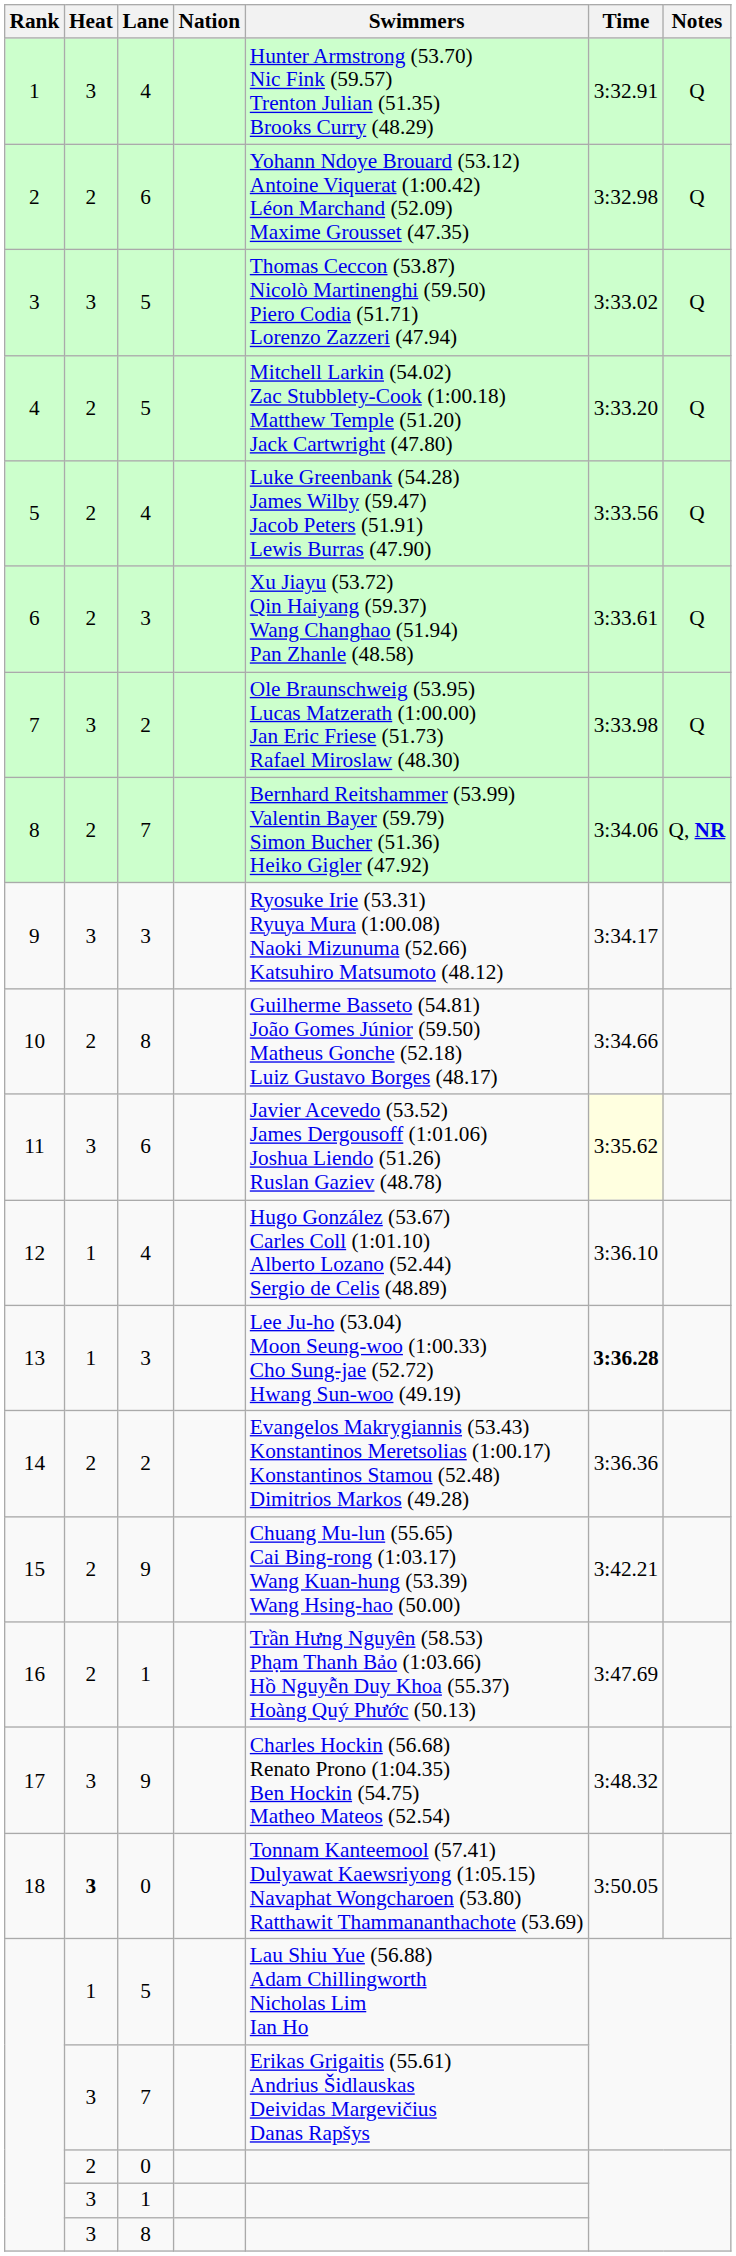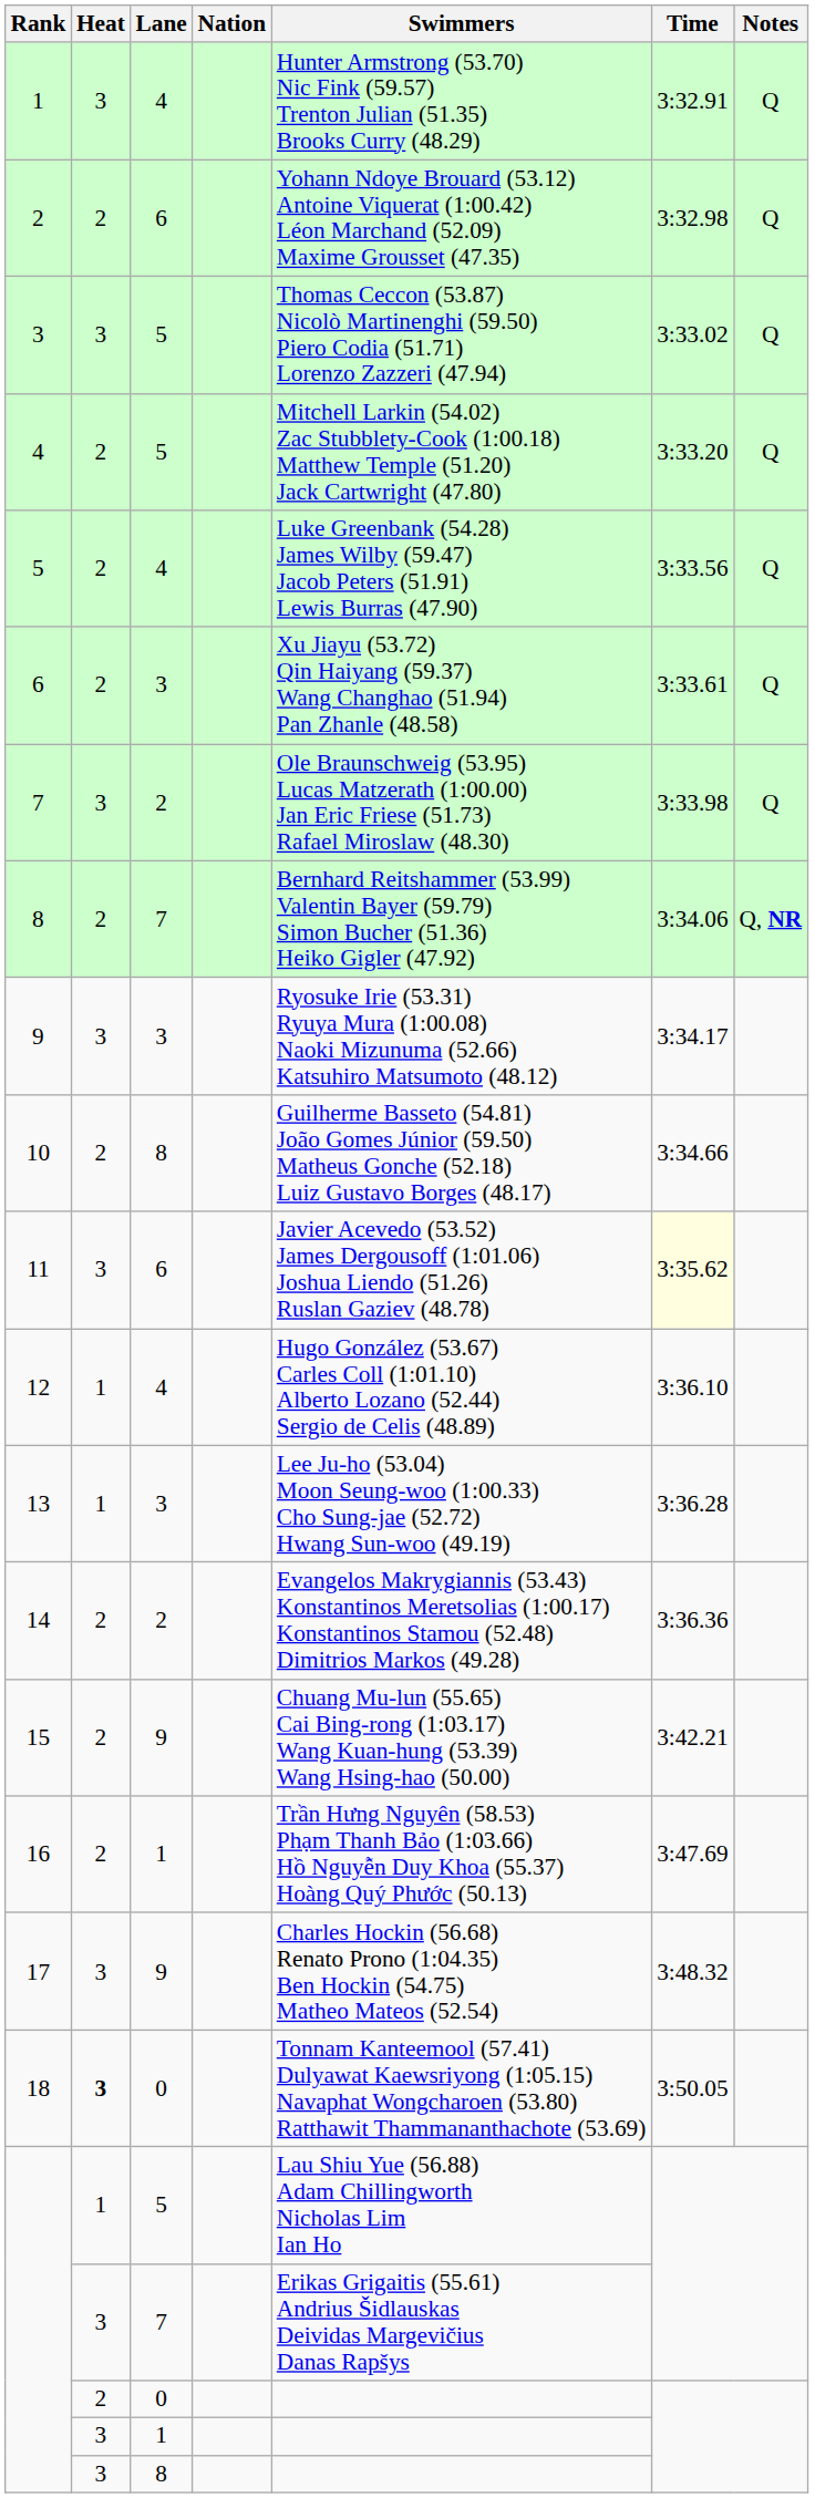13 | Time: bold -> normal
